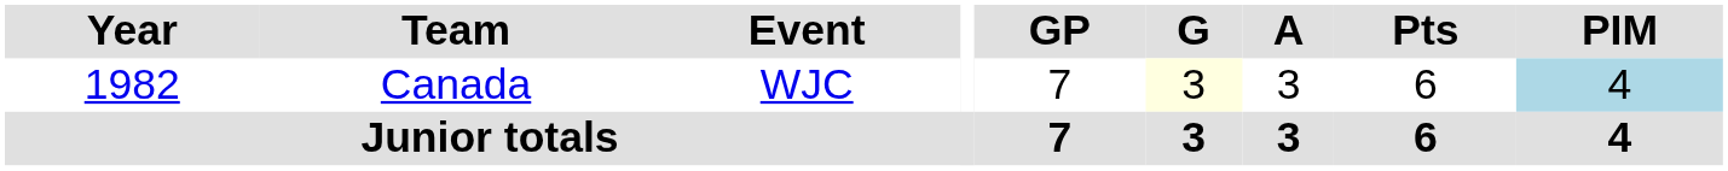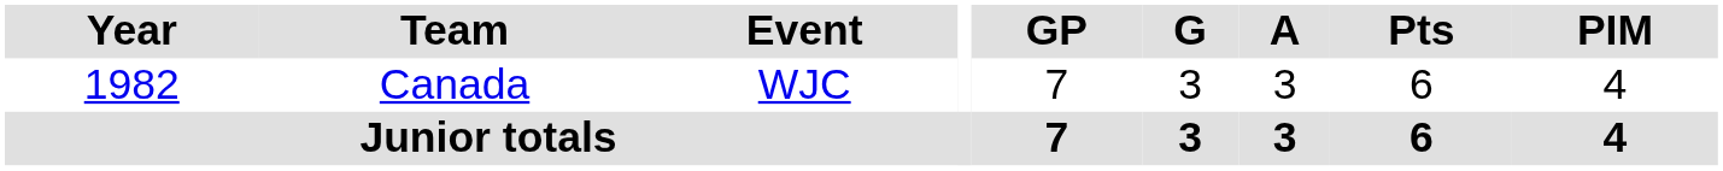Canada | G: lightyellow background -> no background
Canada | PIM: lightblue background -> no background
